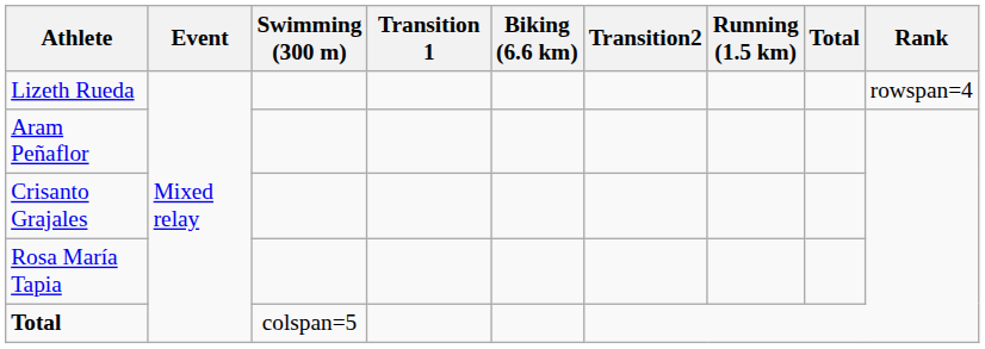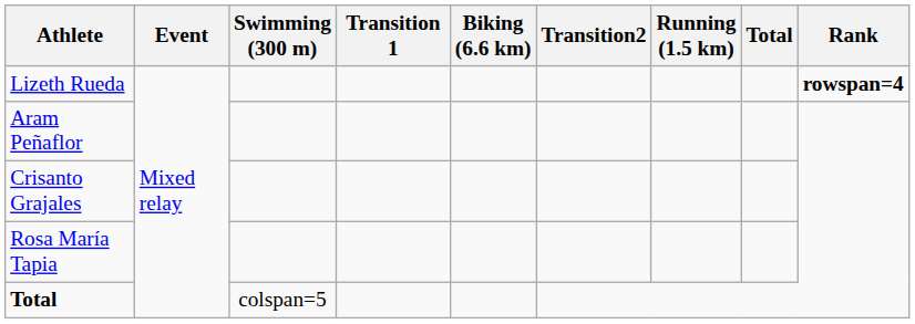Lizeth Rueda | Rank: normal -> bold
